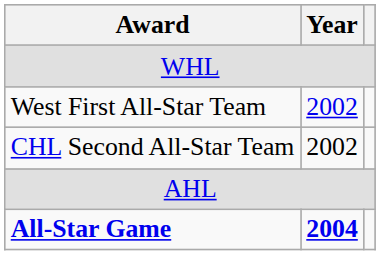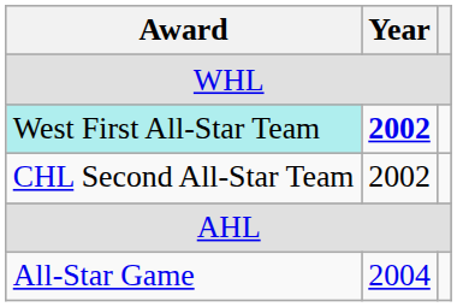West First All-Star Team | Award: no background -> paleturquoise background
West First All-Star Team | Year: normal -> bold
All-Star Game | Award: bold -> normal
All-Star Game | Year: bold -> normal
